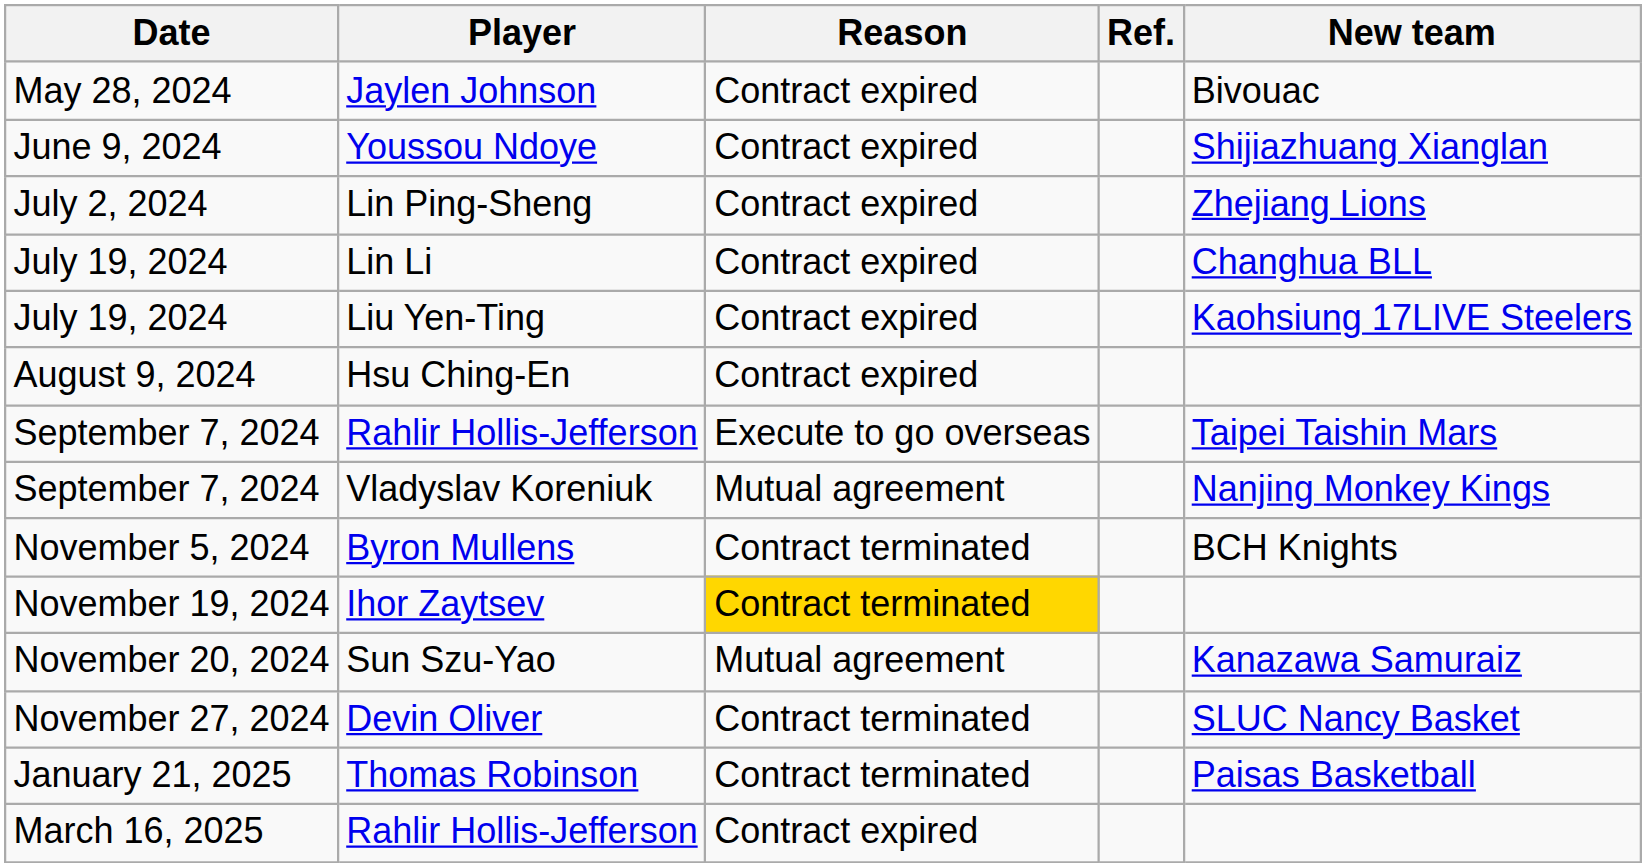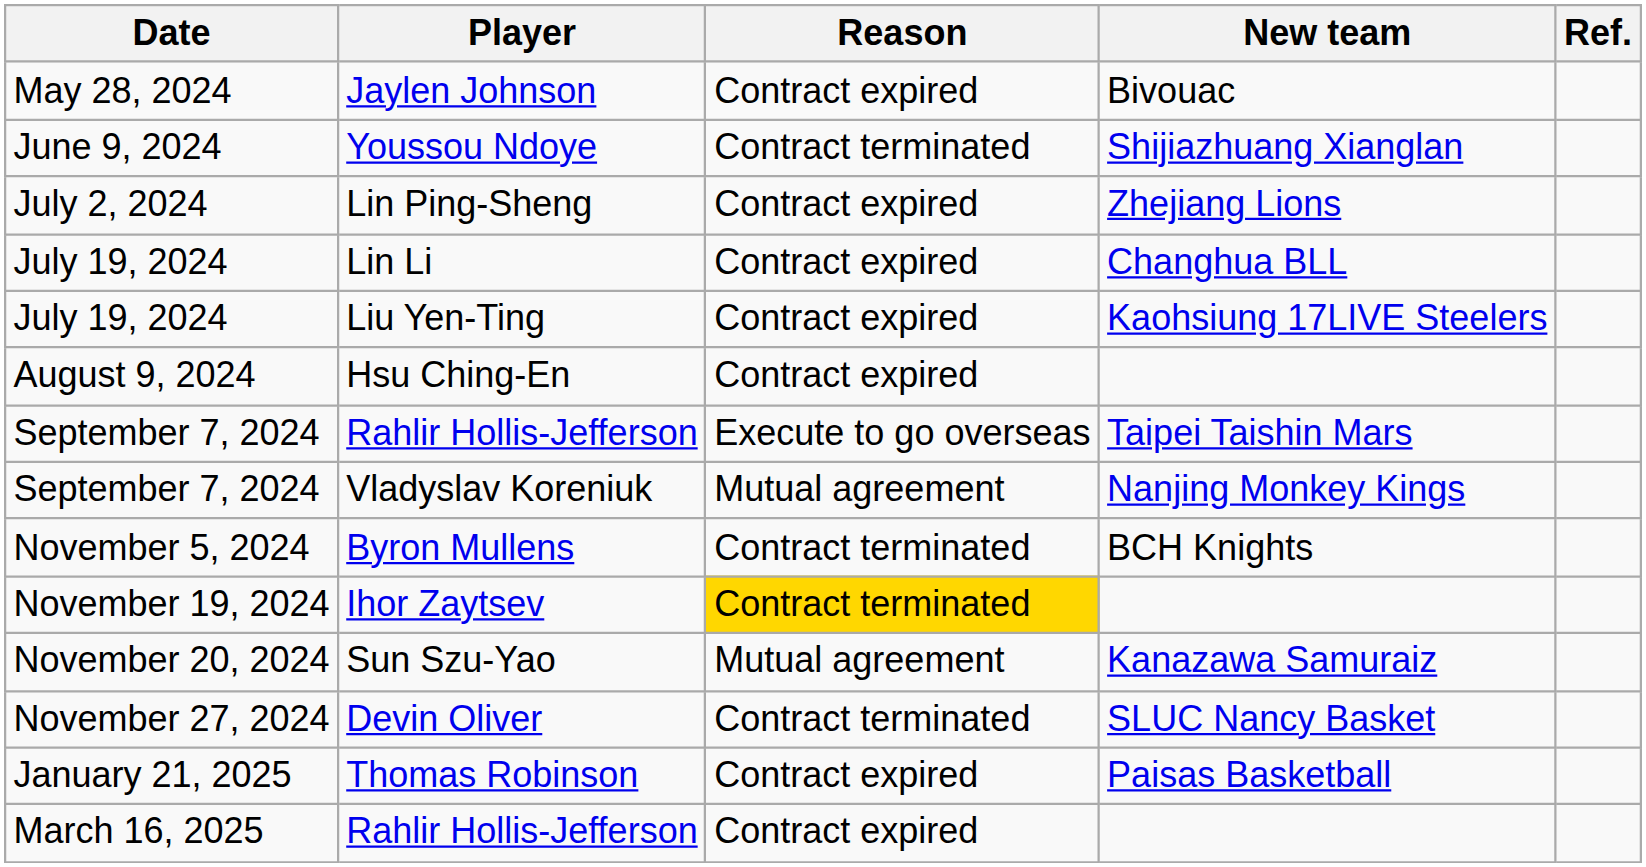columns swapped: New team <-> Ref.
Youssou Ndoye | Reason: Contract expired -> Contract terminated
Thomas Robinson | Reason: Contract terminated -> Contract expired
